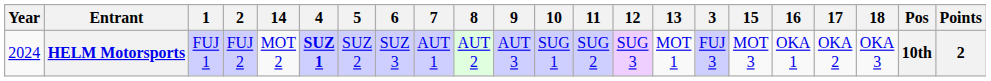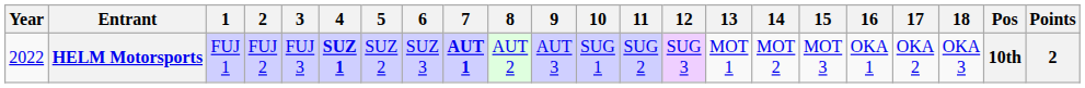columns swapped: 3 <-> 14
HELM Motorsports | Year: 2024 -> 2022
HELM Motorsports | 7: normal -> bold
